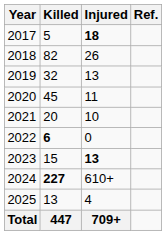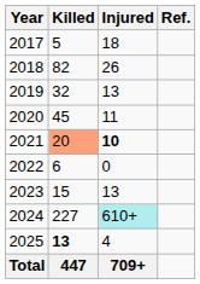2017 | Injured: bold -> normal
2021 | Killed: no background -> lightsalmon background
2021 | Injured: normal -> bold
2022 | Killed: bold -> normal
2023 | Injured: bold -> normal
2024 | Killed: bold -> normal
2024 | Injured: no background -> paleturquoise background
2025 | Killed: normal -> bold
